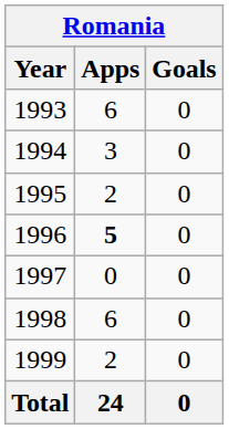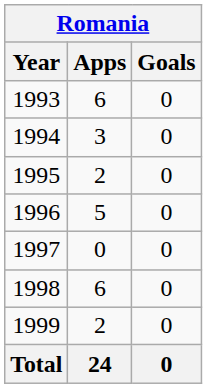1996 | Apps: bold -> normal
